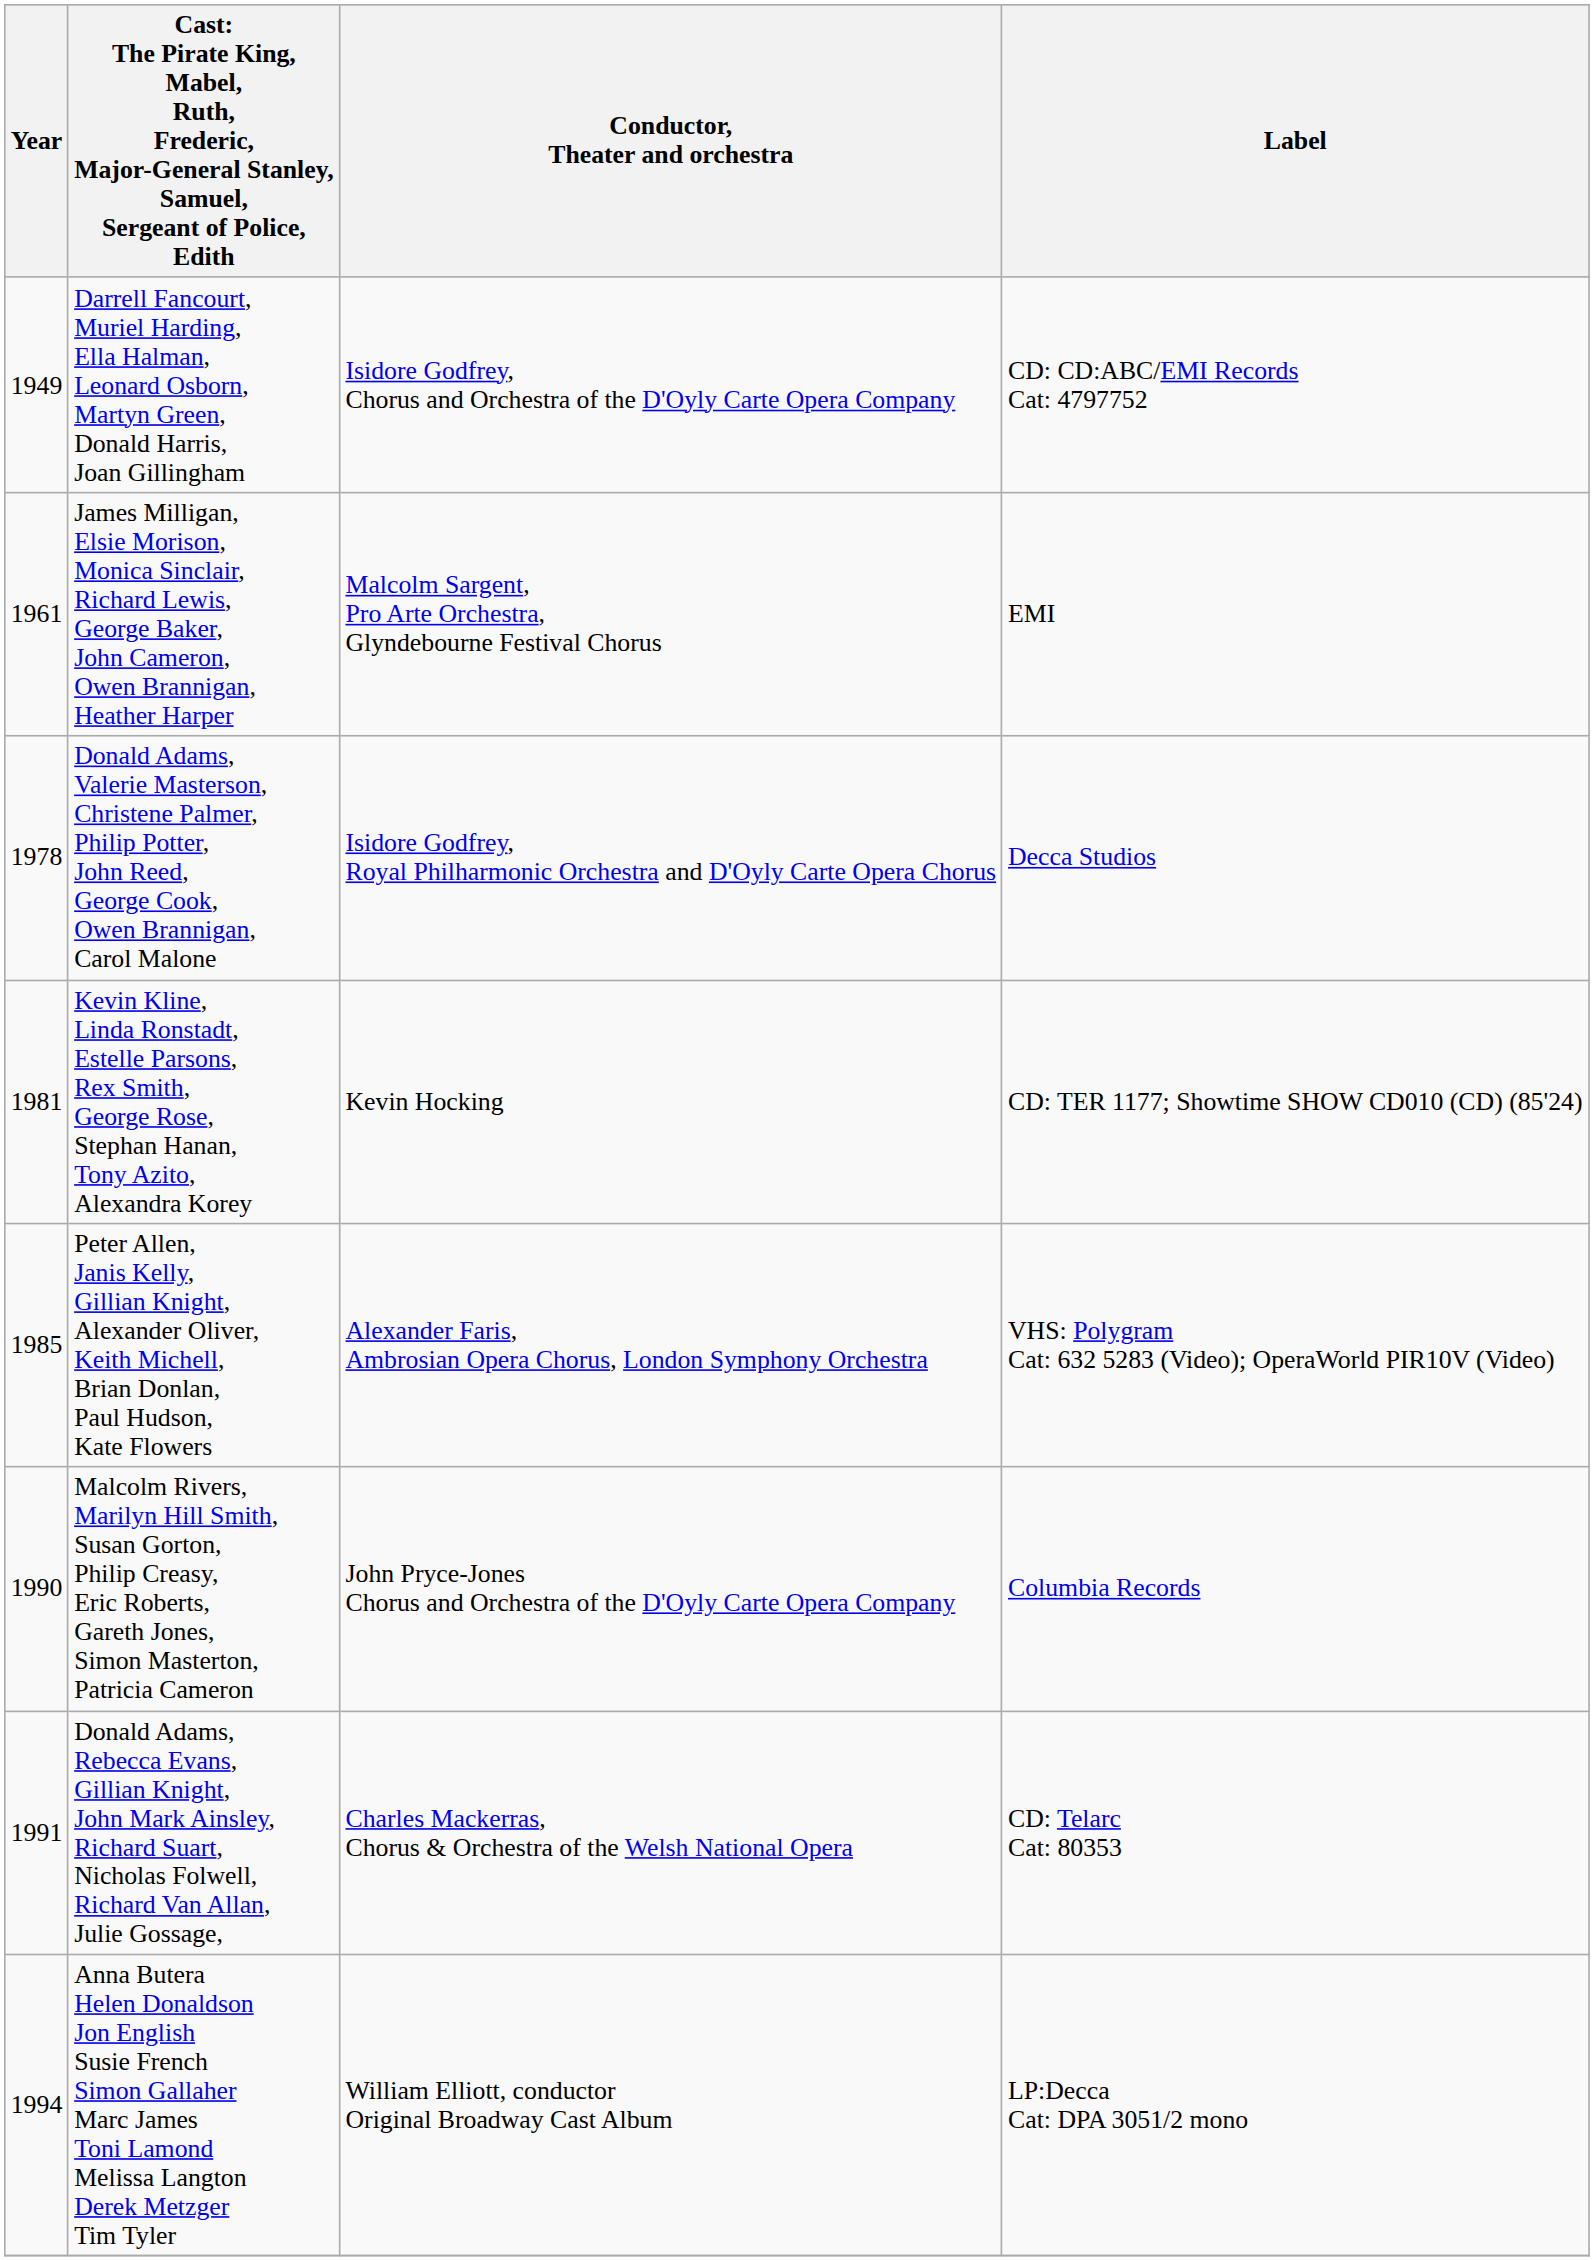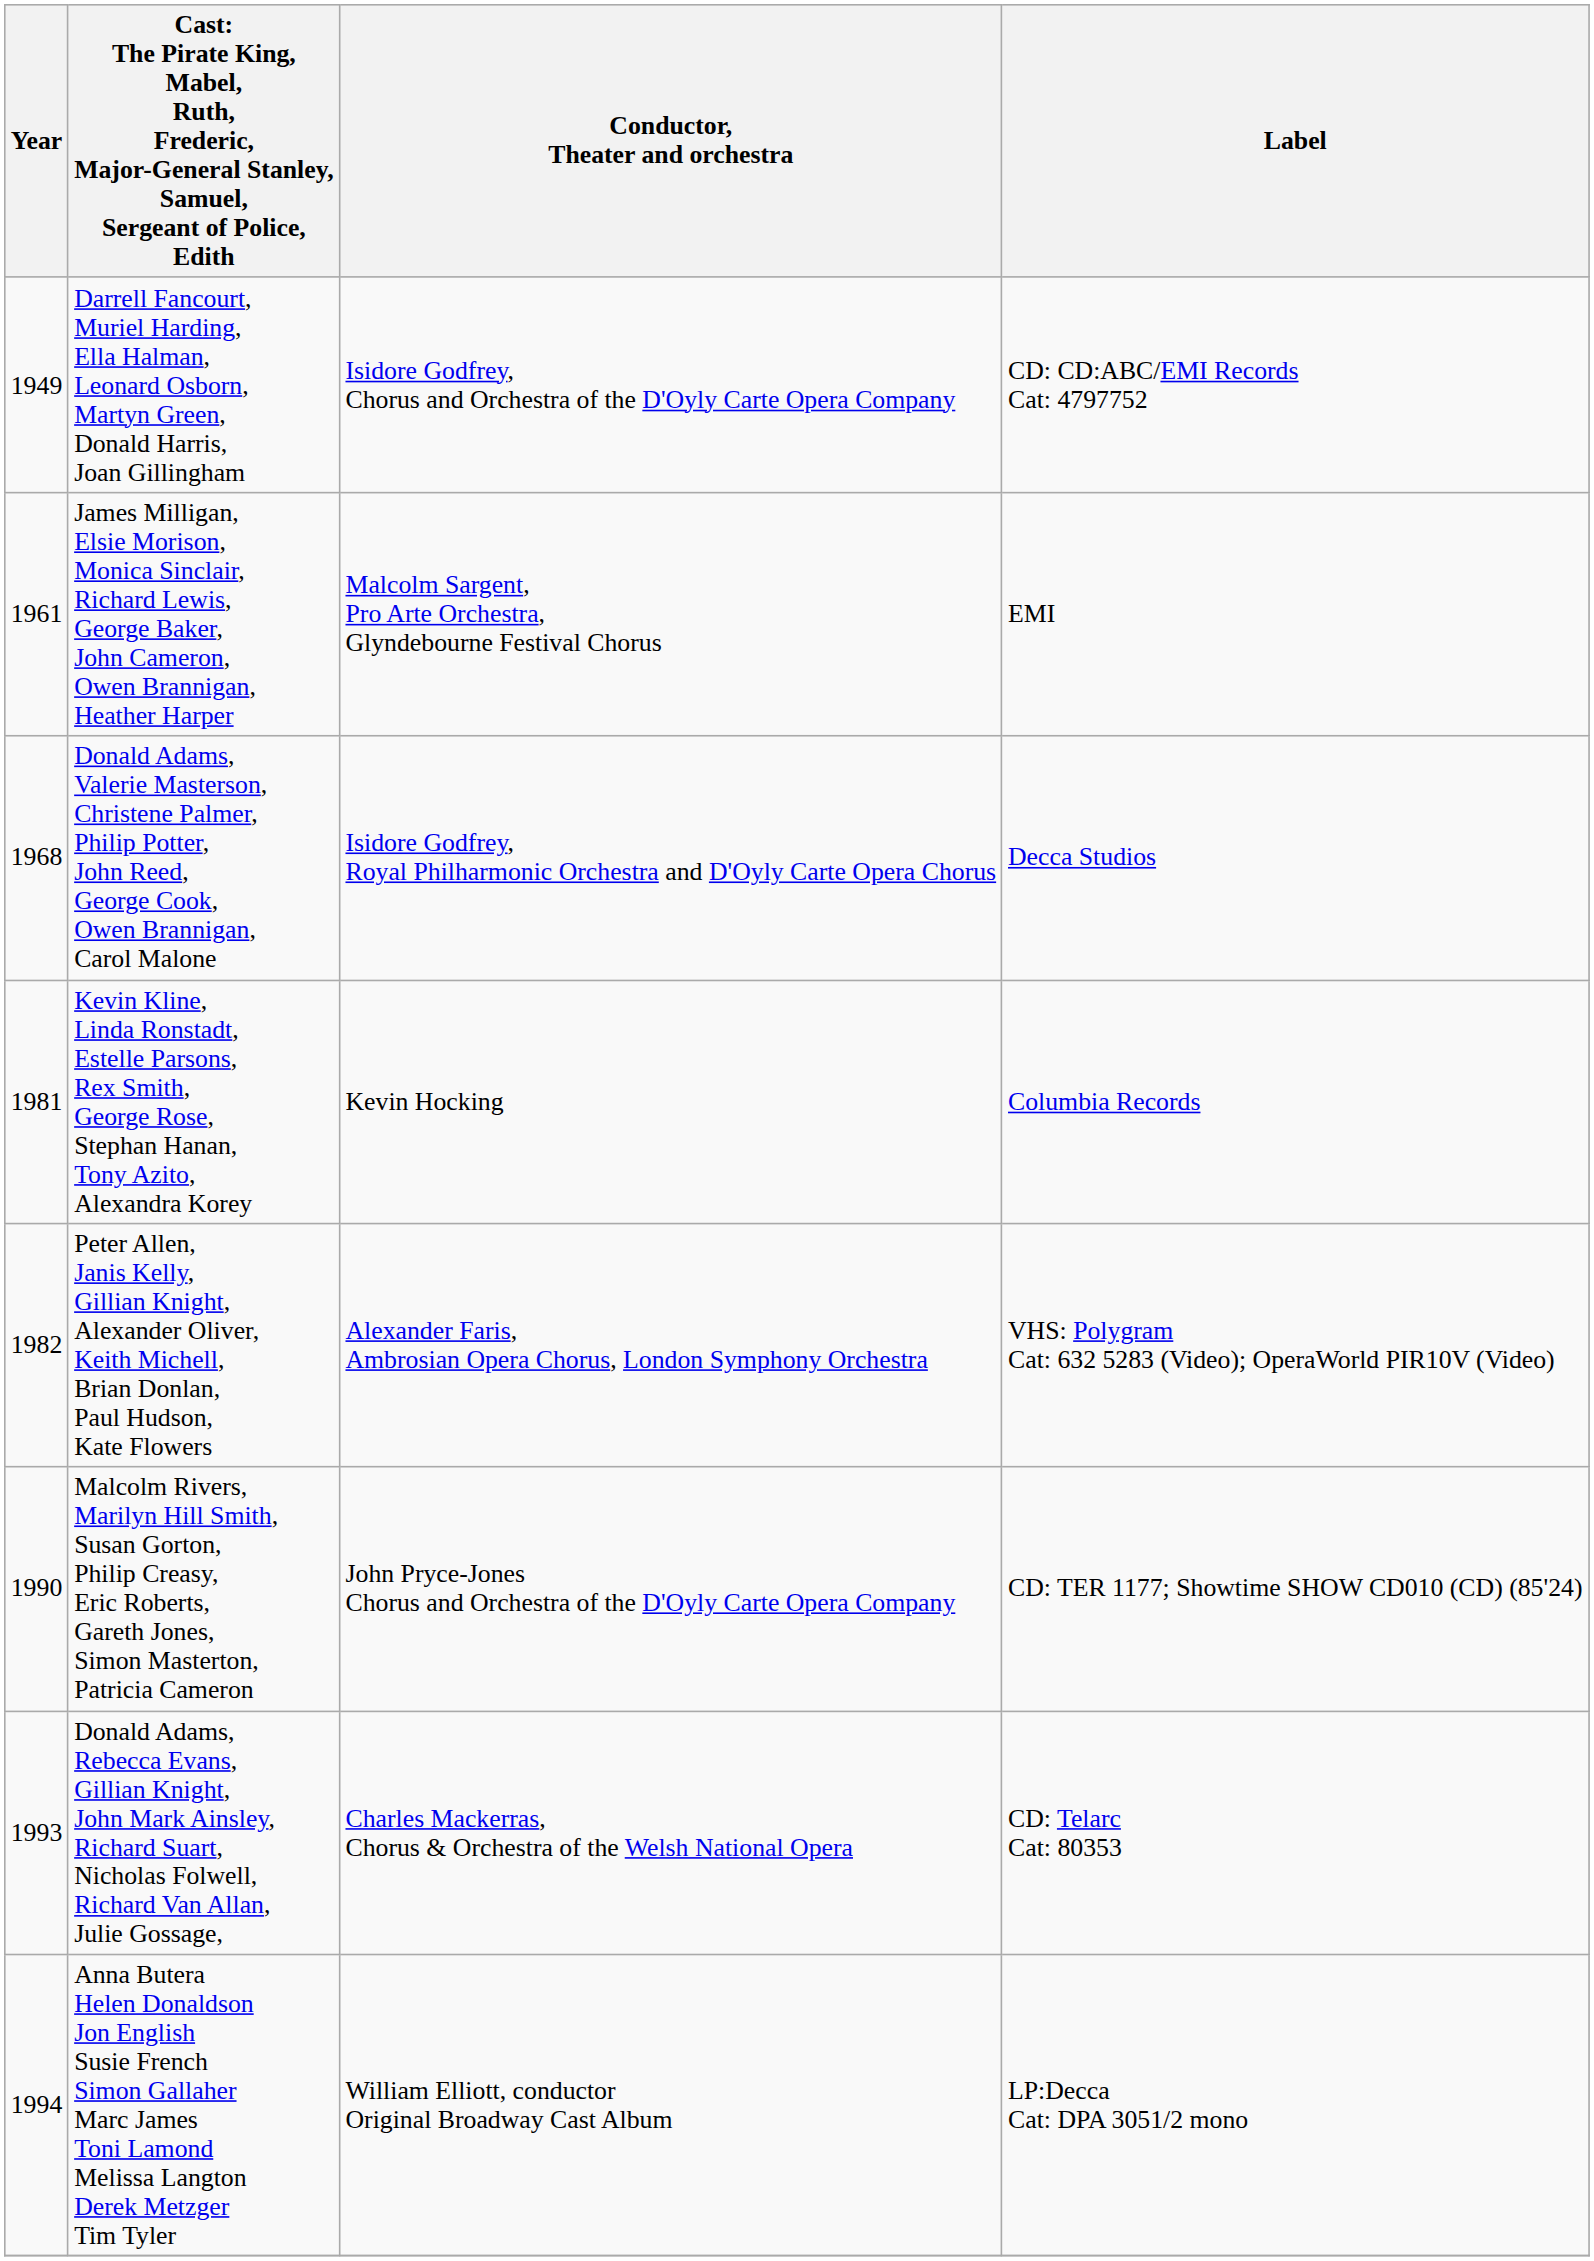row 4 | Year: 1978 -> 1968
row 5 | Label: CD: TER 1177; Showtime SHOW CD010 (CD) (85'24) -> Columbia Records
row 6 | Year: 1985 -> 1982
row 7 | Label: Columbia Records -> CD: TER 1177; Showtime SHOW CD010 (CD) (85'24)
row 8 | Year: 1991 -> 1993
